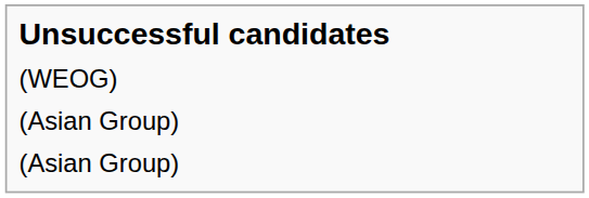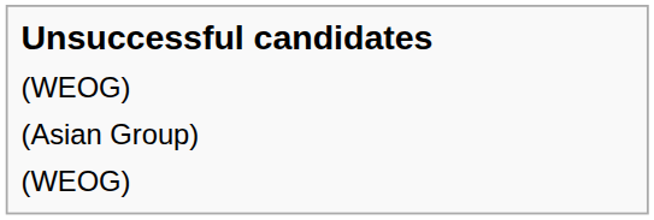row 4 | column 1: (Asian Group) -> (WEOG)
